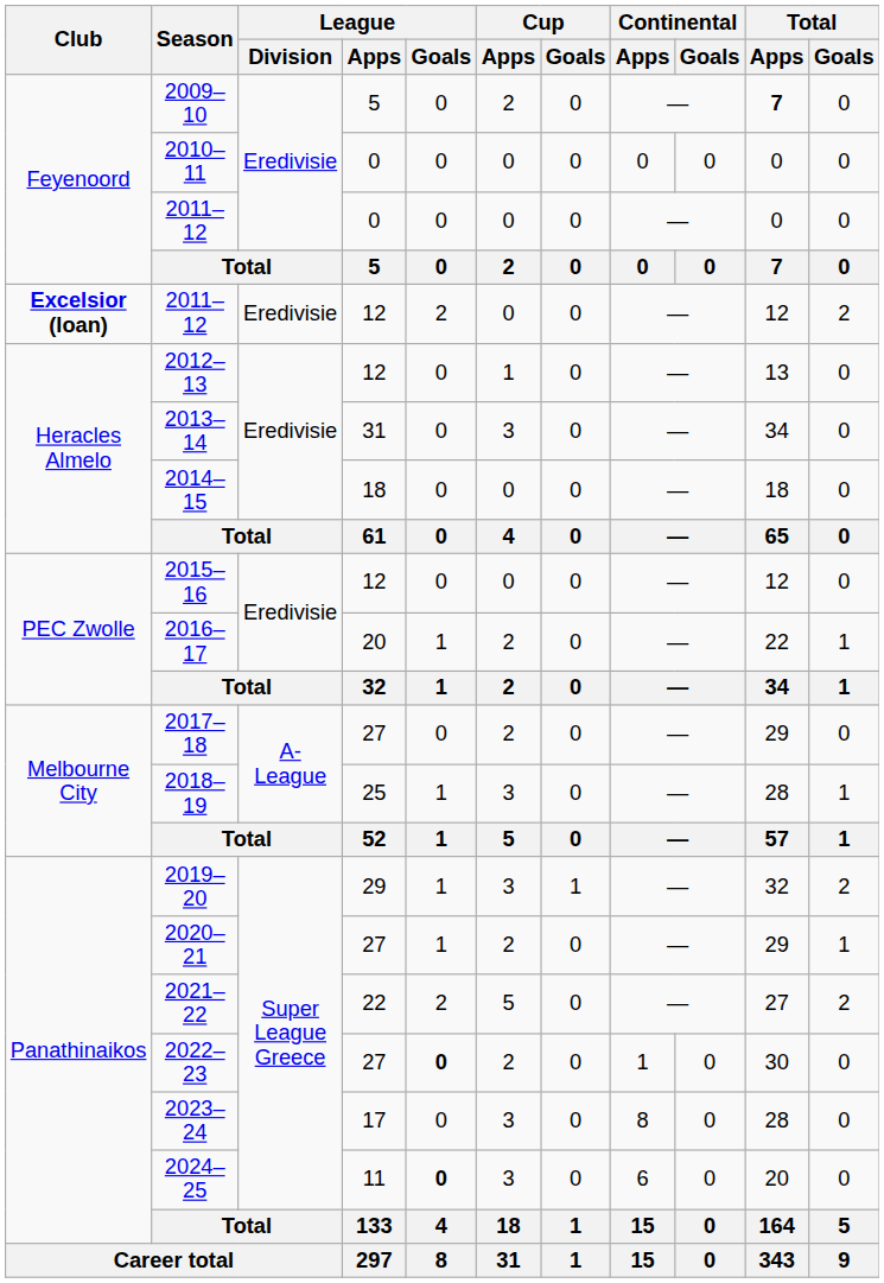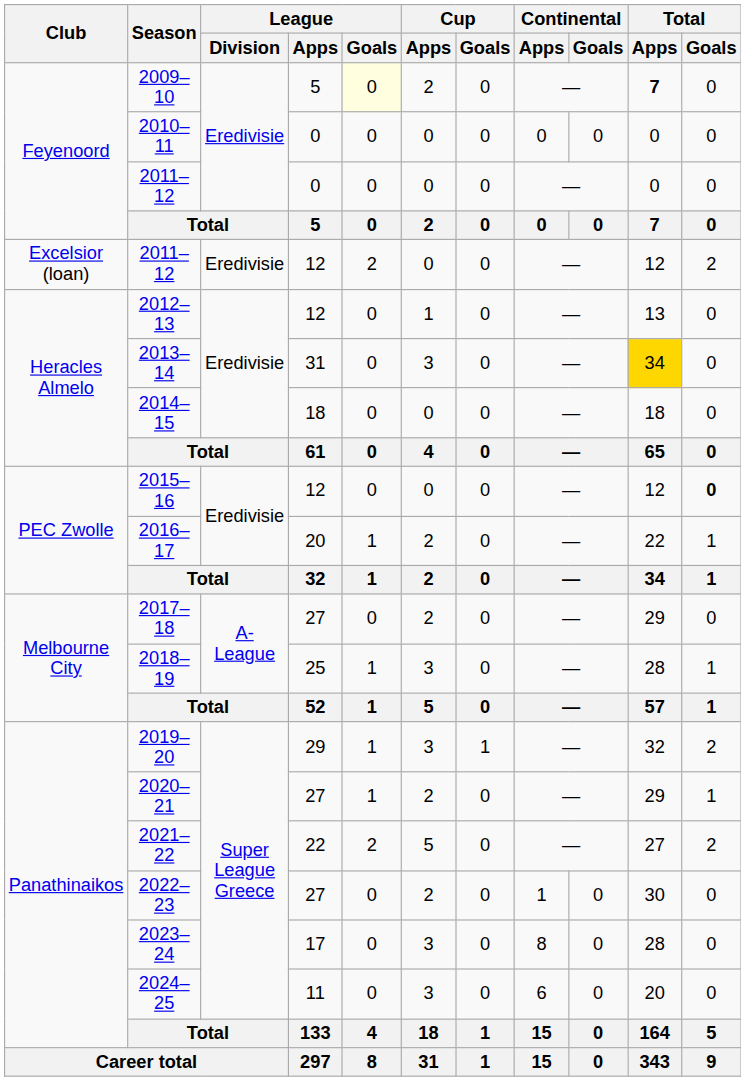2009–10 | League / Goals: no background -> lightyellow background
2011–12 / 12 | Club: bold -> normal
2013–14 | Total / Apps: no background -> gold background
2015–16 | Total / Goals: normal -> bold
2022–23 | League / Goals: bold -> normal
2024–25 | League / Goals: bold -> normal
